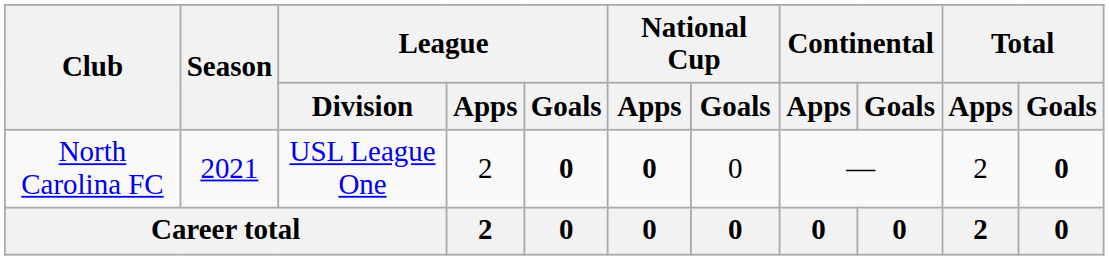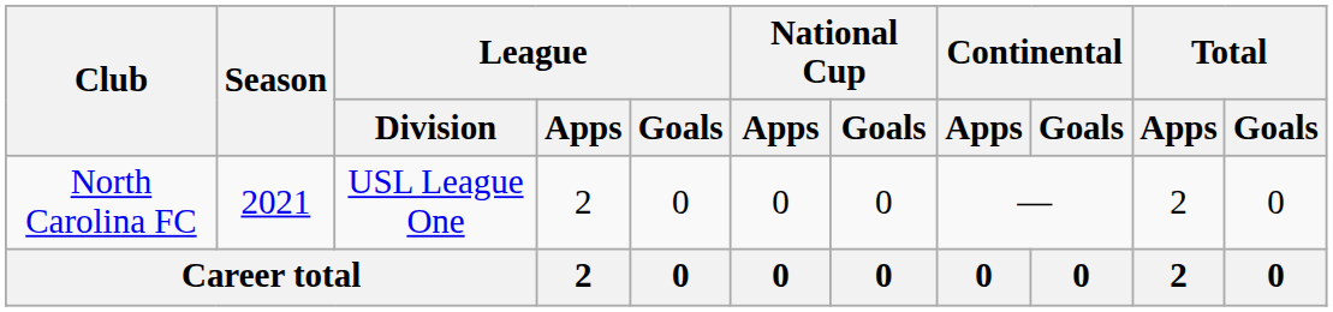North Carolina FC | League / Goals: bold -> normal
North Carolina FC | National Cup / Apps: bold -> normal
North Carolina FC | Total / Goals: bold -> normal
